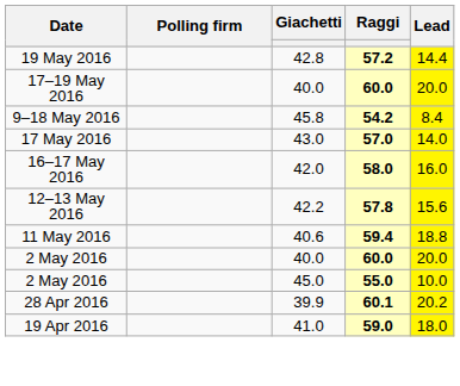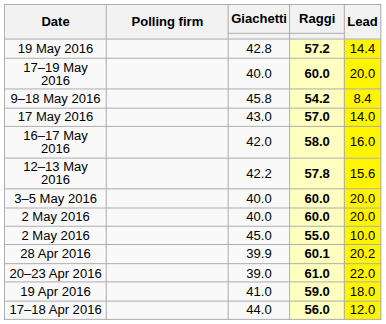- row: 11 May 2016 | 40.6 | 59.4 | 18.8
+ row: 3–5 May 2016 | 40.0 | 60.0 | 20.0
+ row: 20–23 Apr 2016 | 39.0 | 61.0 | 22.0
+ row: 17–18 Apr 2016 | 44.0 | 56.0 | 12.0
